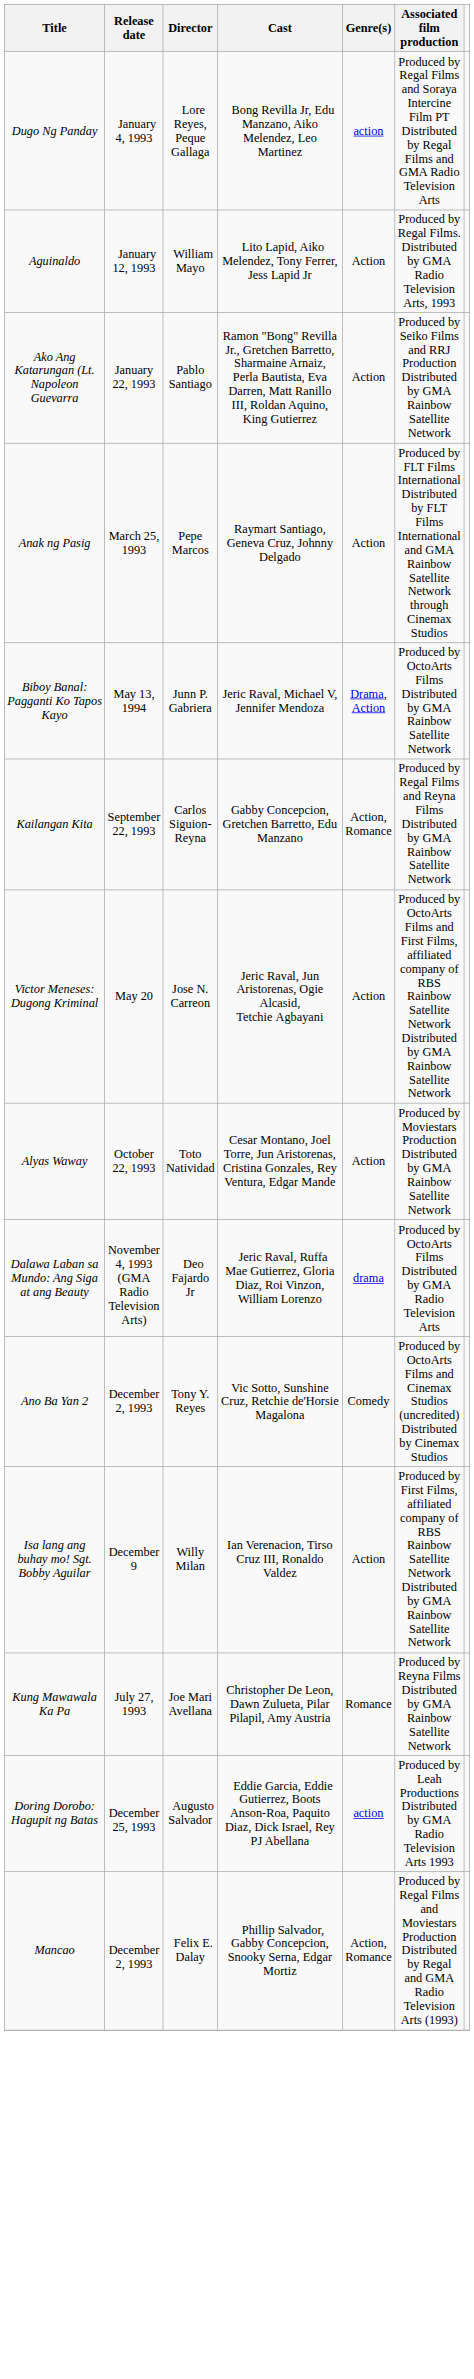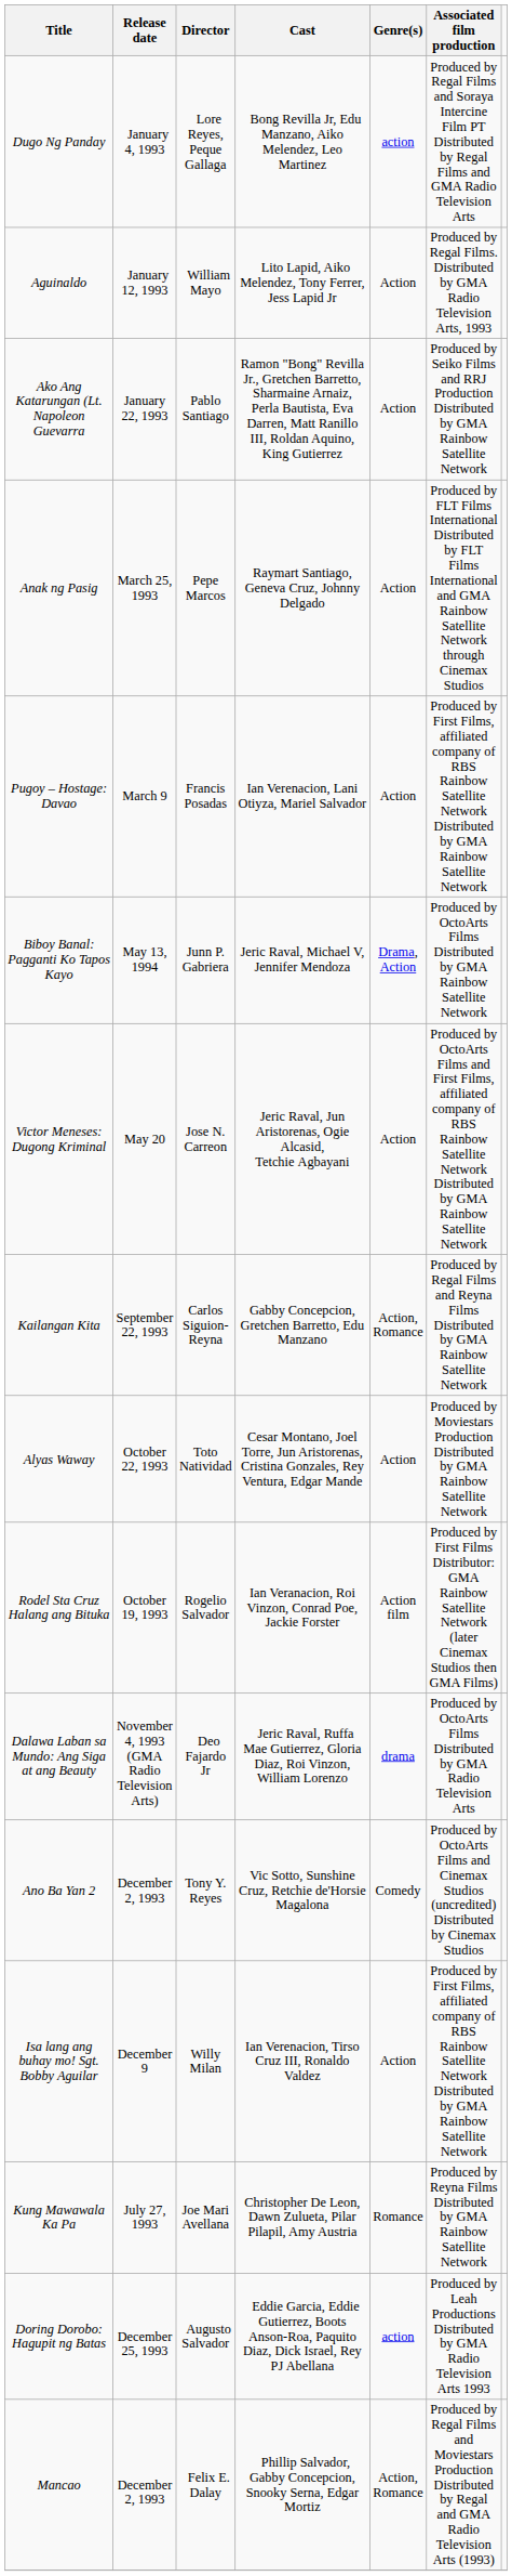+ row: Pugoy – Hostage: Davao | March 9 | Francis Posadas | Ian Verenacion, Lani Otiyza, Mariel Salvador | Action | Produced by First Films, affiliated company of RBS Rainbow Satellite Network Distributed by GMA Rainbow Satellite Network
rows swapped: Victor Meneses: Dugong Kriminal <-> Kailangan Kita
+ row: Rodel Sta Cruz Halang ang Bituka | October 19, 1993 | Rogelio Salvador | Ian Veranacion, Roi Vinzon, Conrad Poe, Jackie Forster | Action film | Produced by First Films Distributor: GMA Rainbow Satellite Network (later Cinemax Studios then GMA Films)
